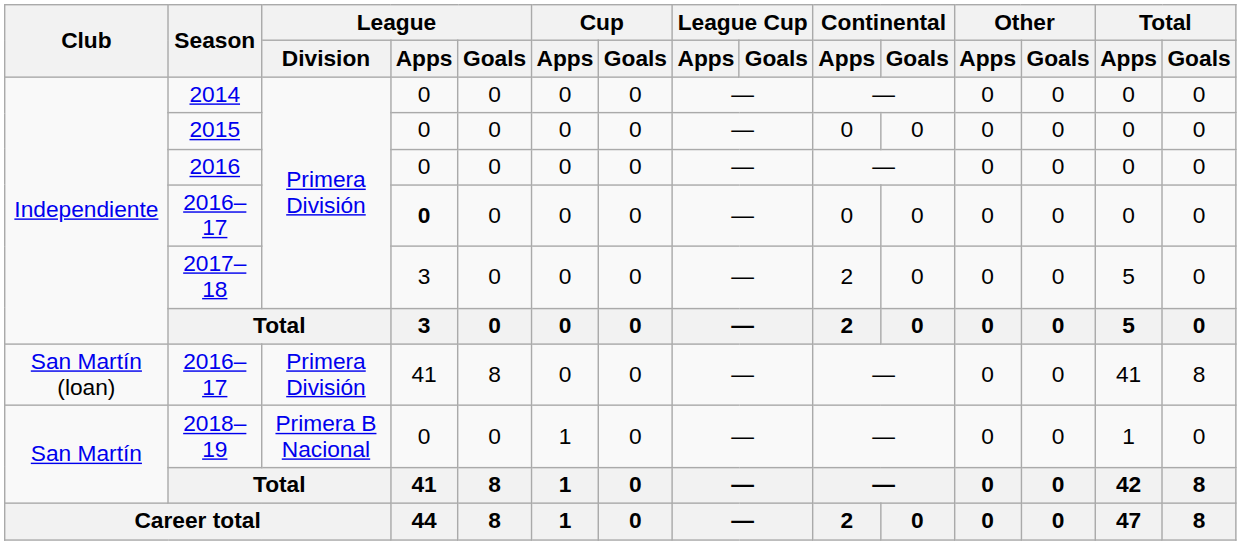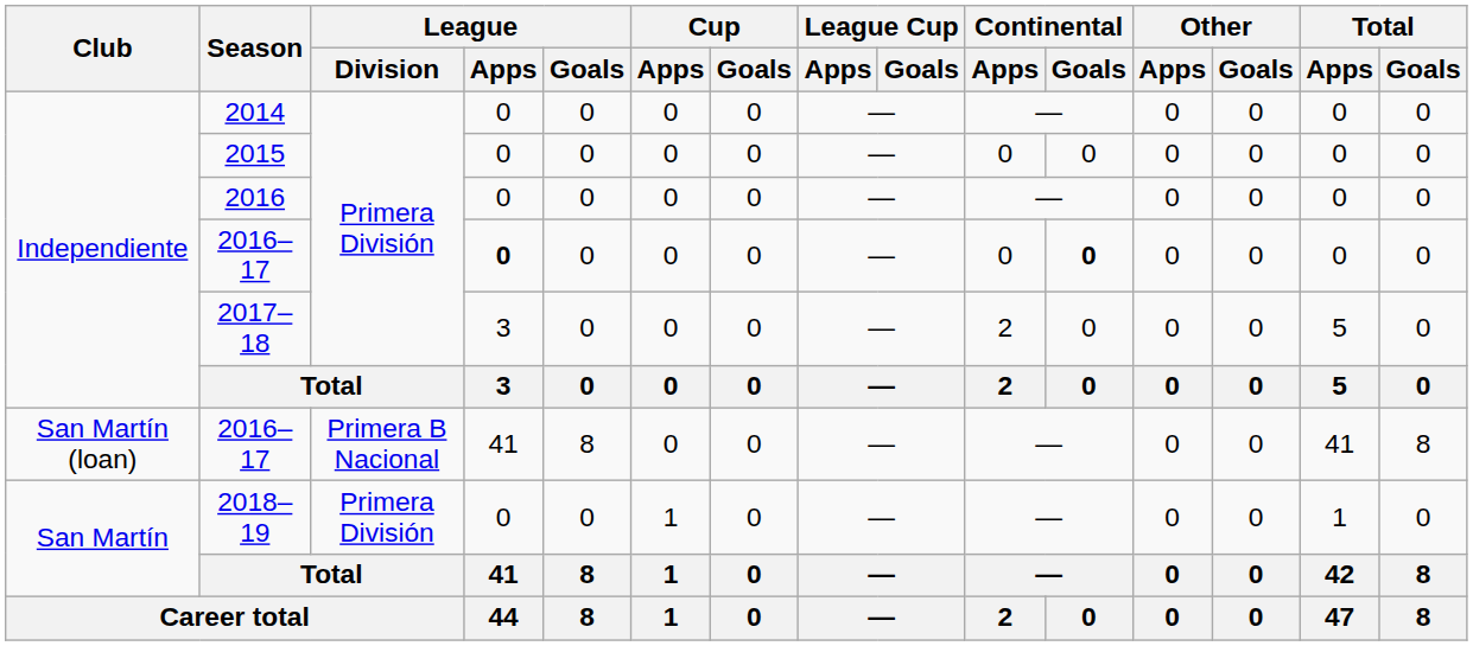Independiente / 2016–17 | Continental / Goals: normal -> bold
San Martín (loan) / 2016–17 | League / Division: Primera División -> Primera B Nacional
2018–19 | League / Division: Primera B Nacional -> Primera División
